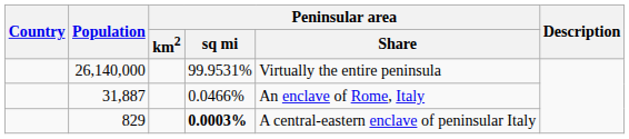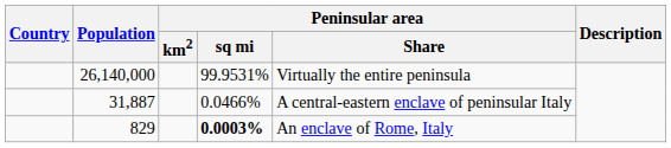31,887 | Peninsular area / Share: An enclave of Rome, Italy -> A central-eastern enclave of peninsular Italy
829 | Peninsular area / Share: A central-eastern enclave of peninsular Italy -> An enclave of Rome, Italy
